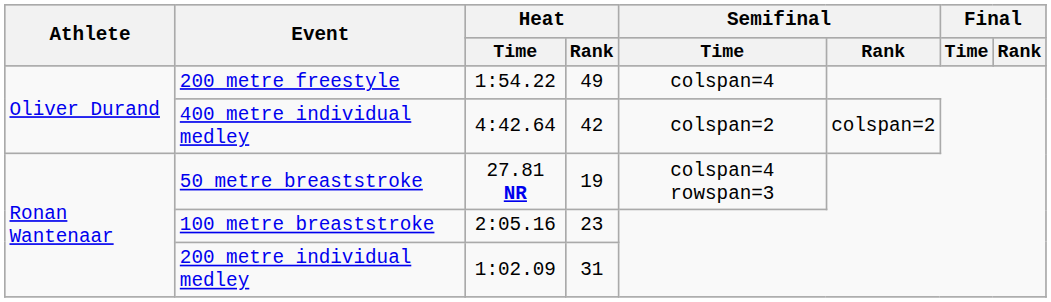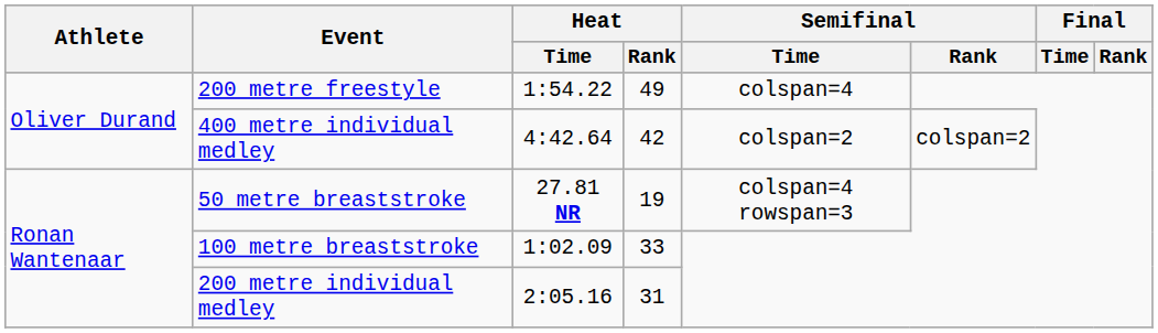100 metre breaststroke | Heat / Time: 2:05.16 -> 1:02.09
100 metre breaststroke | Heat / Rank: 23 -> 33
200 metre individual medley | Heat / Time: 1:02.09 -> 2:05.16
